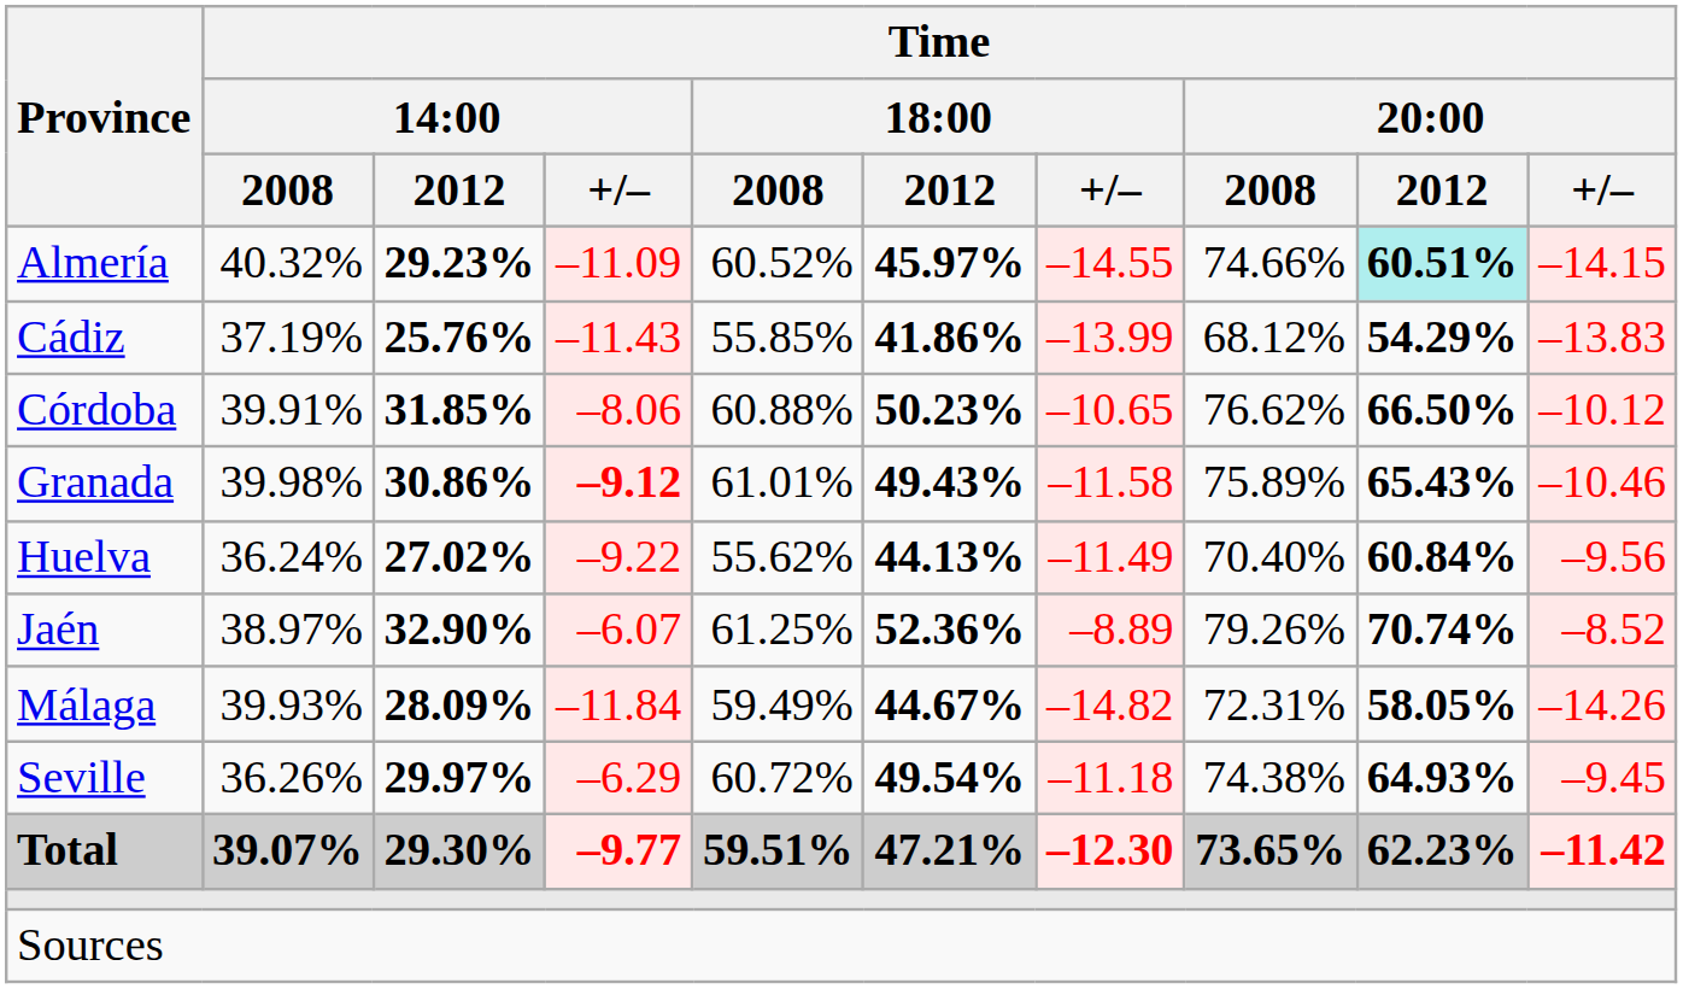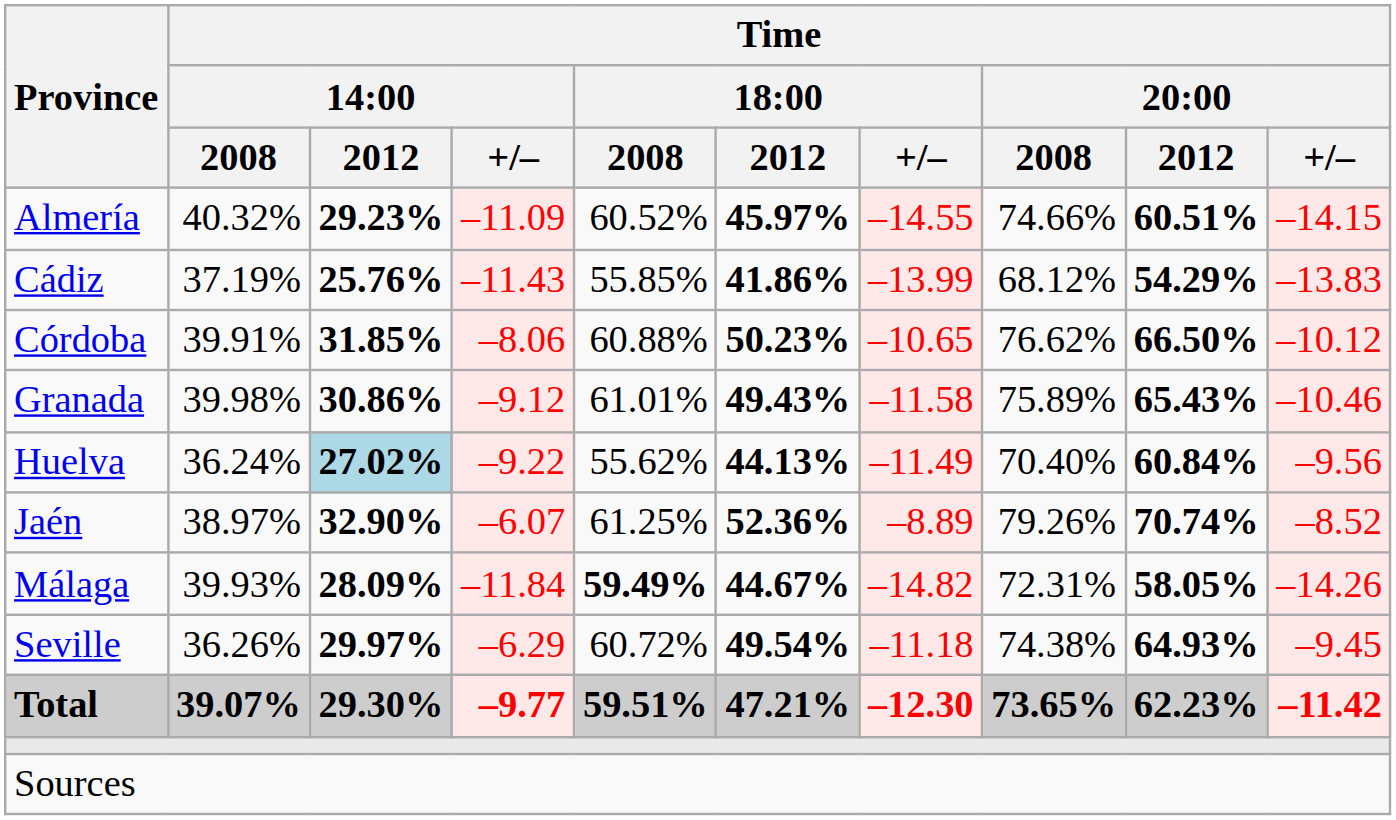Almería | Time / 20:00 / 2012: paleturquoise background -> no background
Granada | Time / 14:00 / +/–: bold -> normal
Huelva | Time / 14:00 / 2012: no background -> lightblue background
Málaga | Time / 18:00 / 2008: normal -> bold
